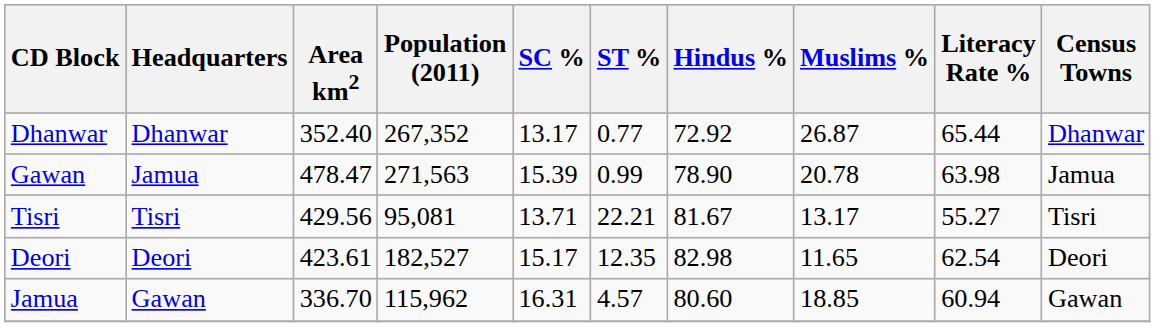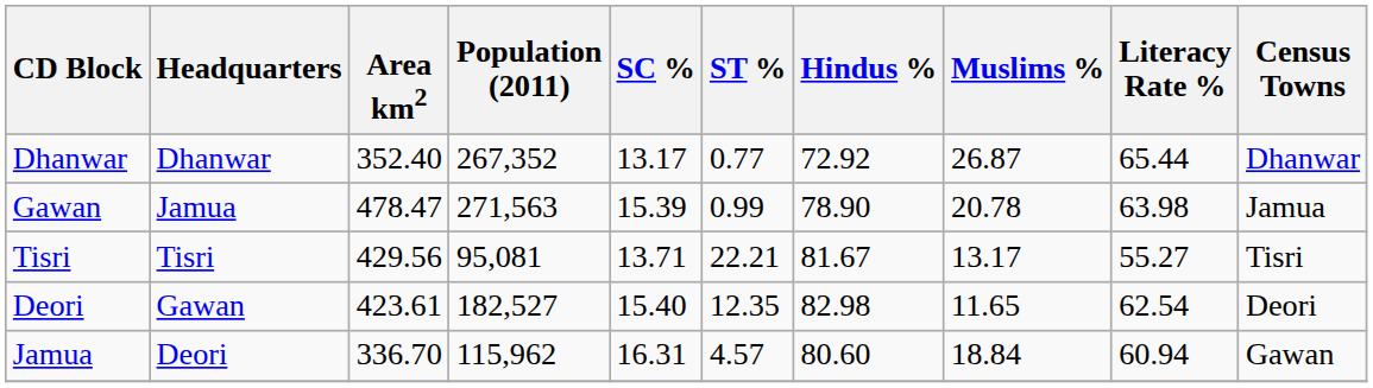row 5 | Headquarters: Deori -> Gawan
row 5 | SC %: 15.17 -> 15.40
row 6 | Headquarters: Gawan -> Deori
row 6 | Muslims %: 18.85 -> 18.84
